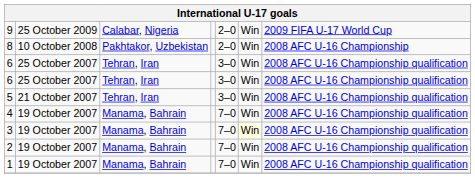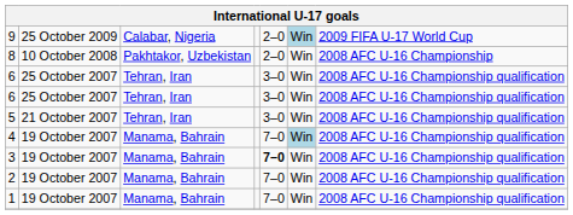9 | column 6: no background -> lightblue background
4 | column 6: no background -> lightblue background
3 | column 5: normal -> bold
3 | column 6: lightyellow background -> no background
